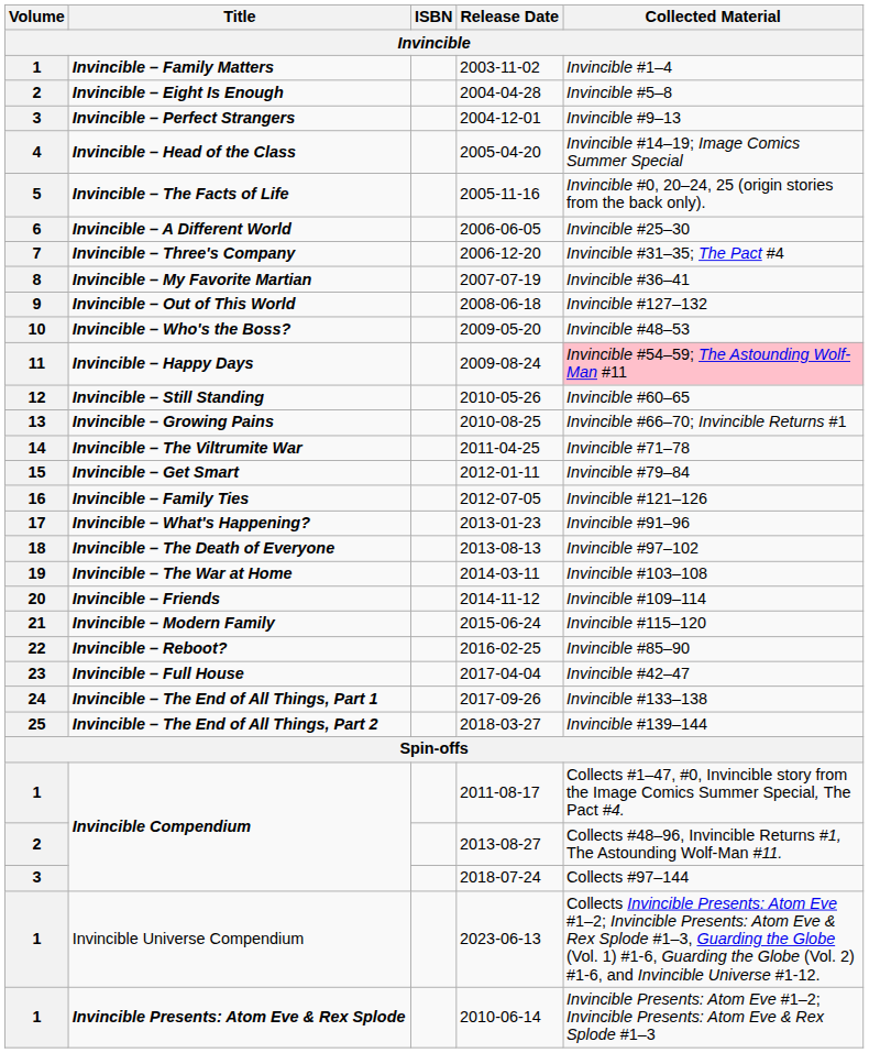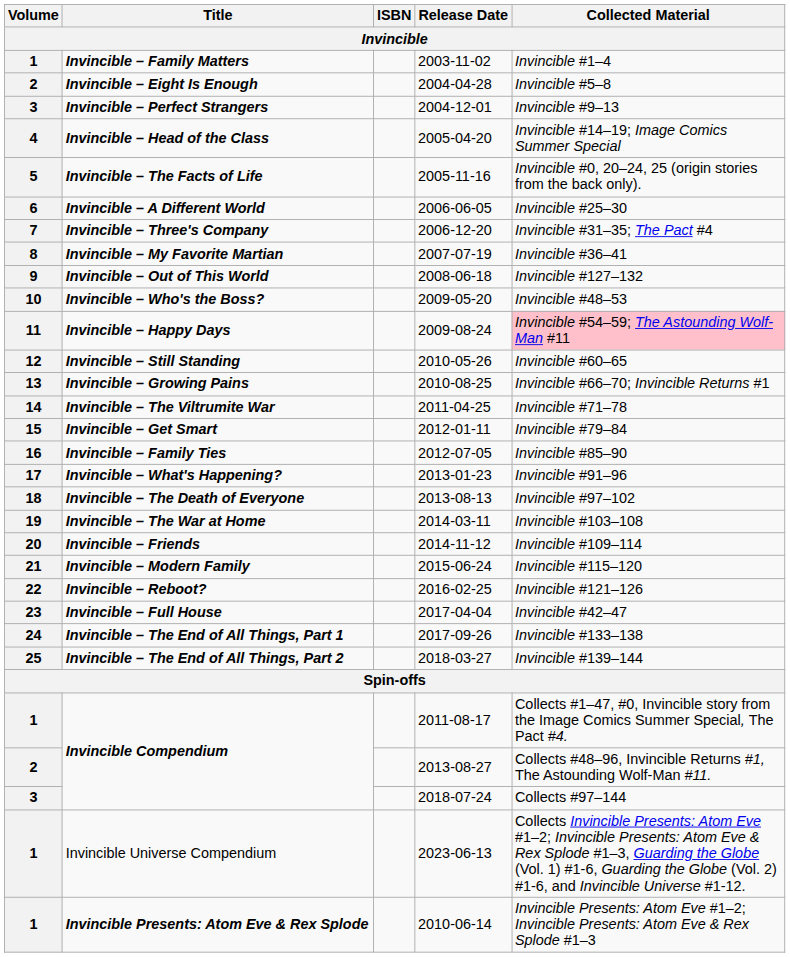Invincible – Family Ties | Collected Material: Invincible #121–126 -> Invincible #85–90
Invincible – Reboot? | Collected Material: Invincible #85–90 -> Invincible #121–126
